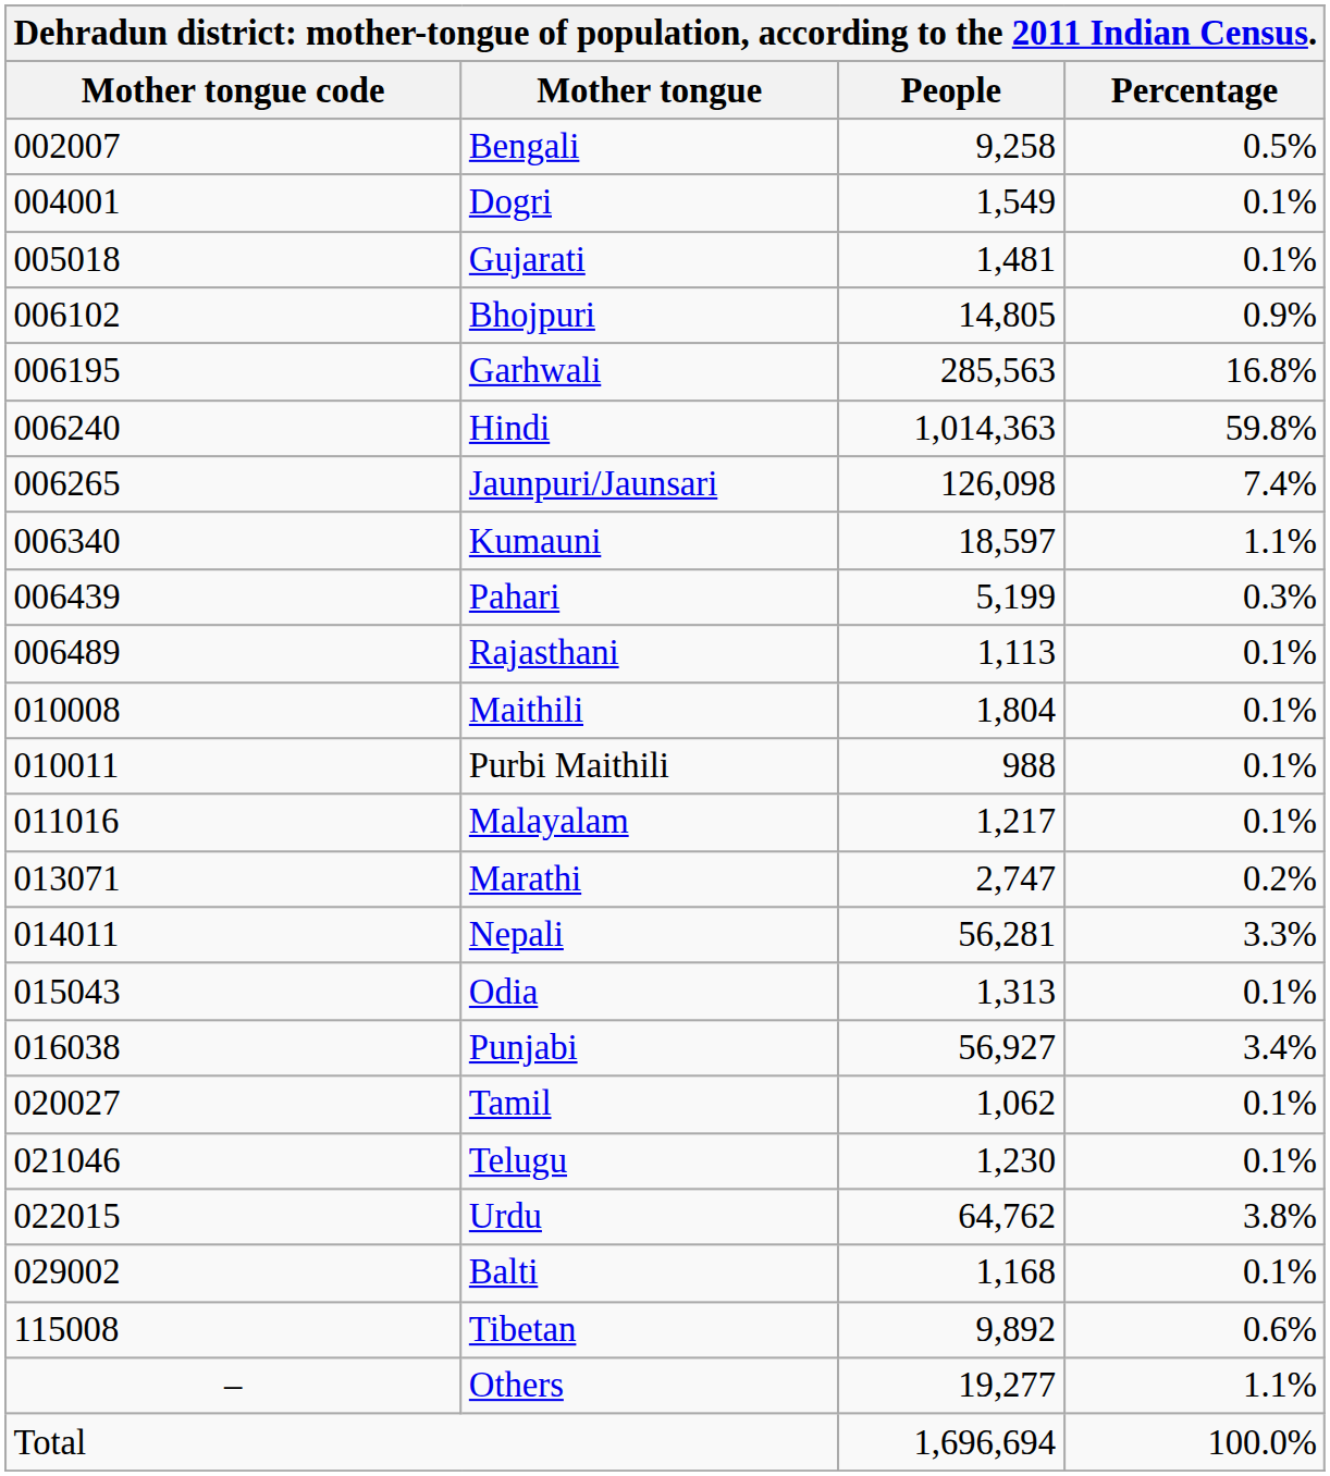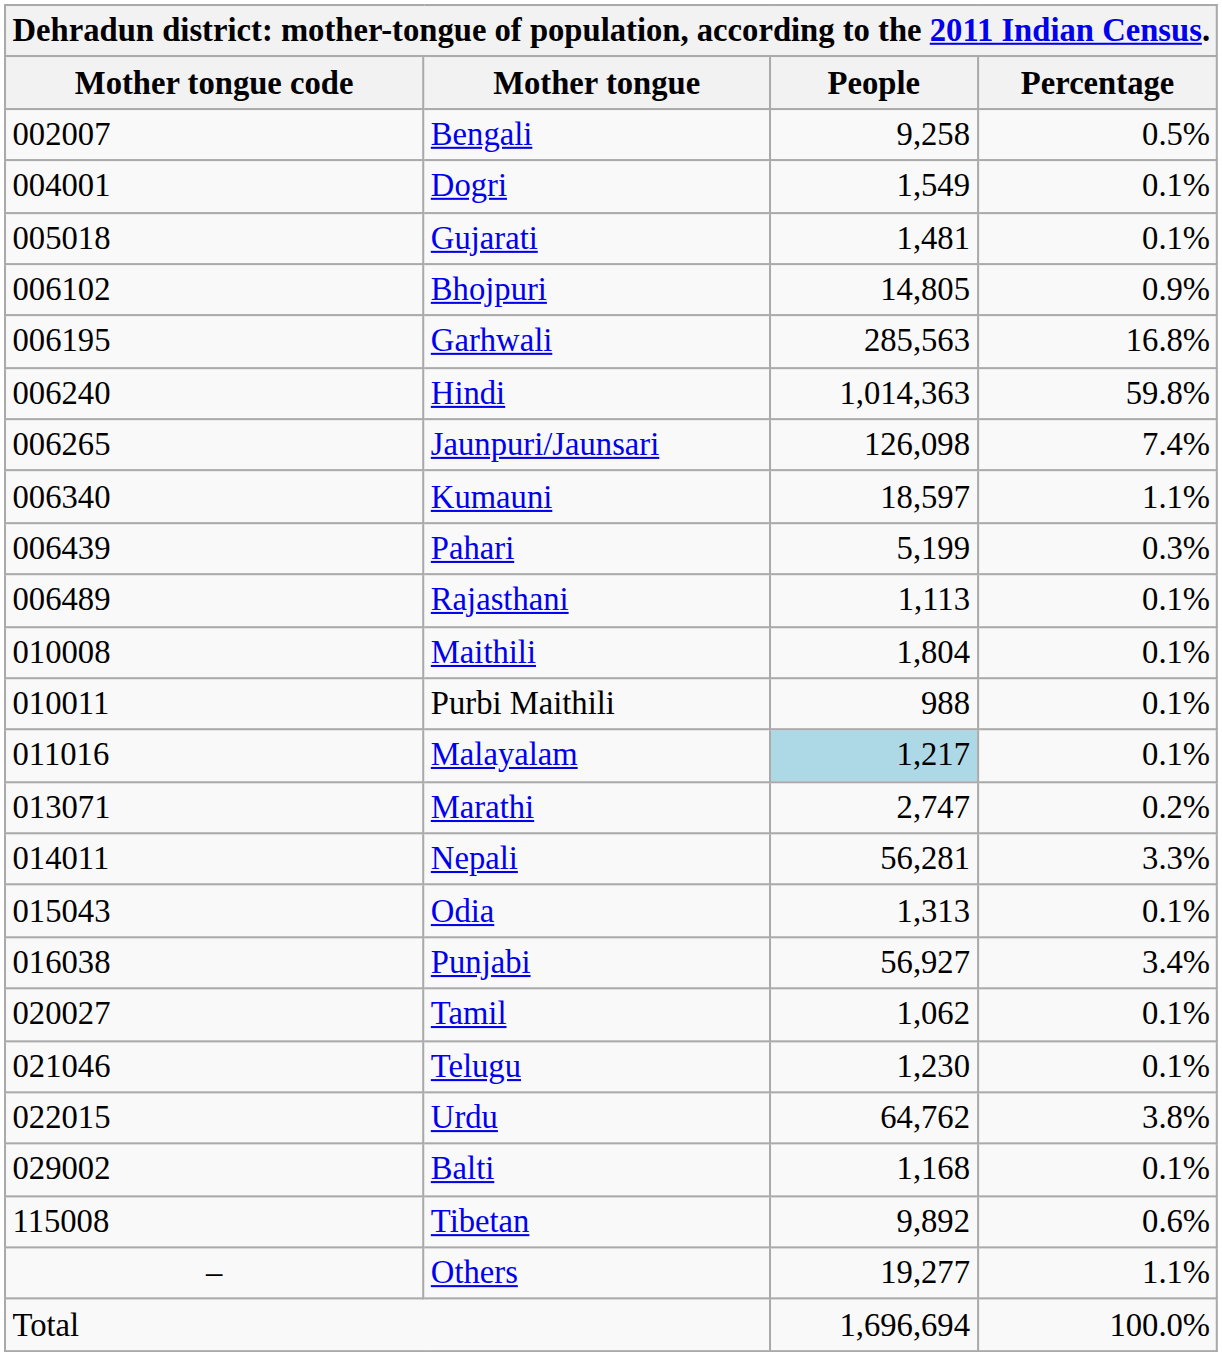Malayalam | People: no background -> lightblue background
